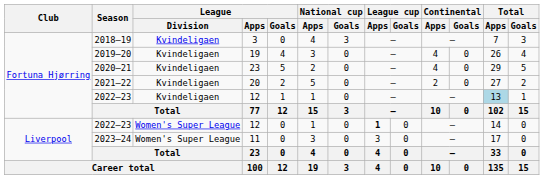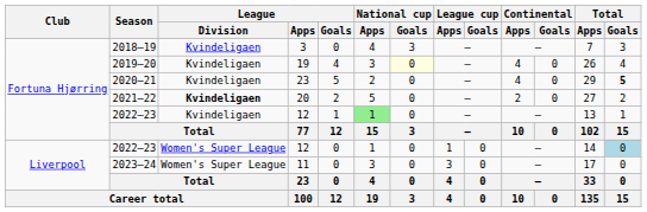2019–20 | National cup / Goals: no background -> lightyellow background
2020–21 | Total / Goals: normal -> bold
2021–22 | League / Division: normal -> bold
Fortuna Hjørring / 2022–23 | National cup / Apps: no background -> lightgreen background
Fortuna Hjørring / 2022–23 | Total / Apps: lightblue background -> no background
Liverpool / 2022–23 | League cup / Apps: bold -> normal
Liverpool / 2022–23 | Total / Goals: no background -> lightblue background
